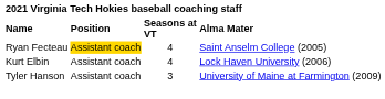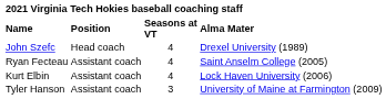+ row: John Szefc | Head coach | 4 | Drexel University (1989)
Ryan Fecteau | Position: gold background -> no background
